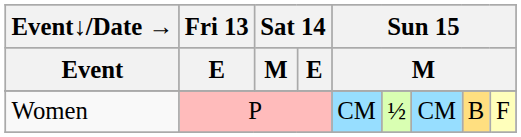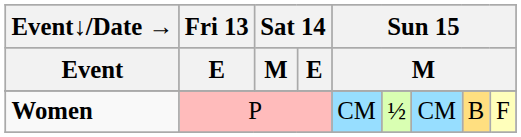Women | Event↓/Date → / Event: normal -> bold
